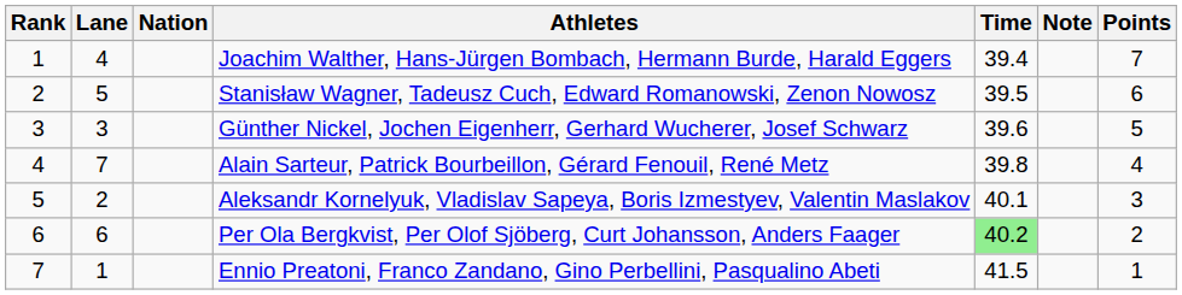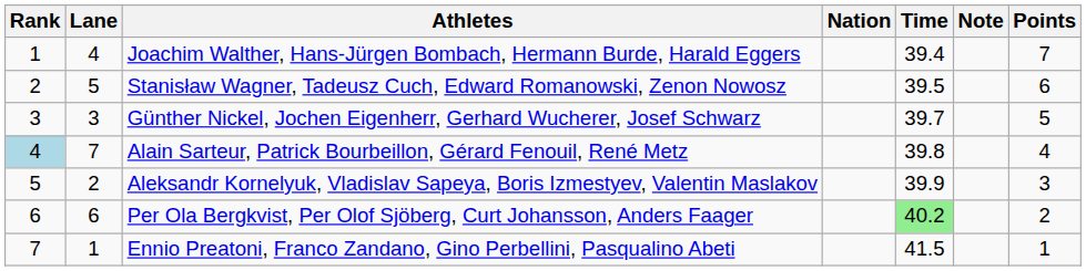columns swapped: Nation <-> Athletes
row 4 | Time: 39.6 -> 39.7
row 5 | Rank: no background -> lightblue background
row 6 | Time: 40.1 -> 39.9
